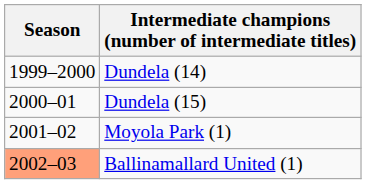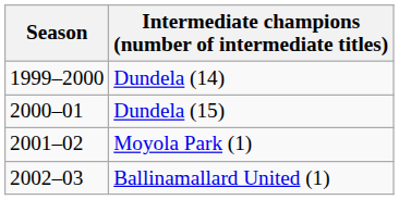Ballinamallard United (1) | Season: lightsalmon background -> no background
